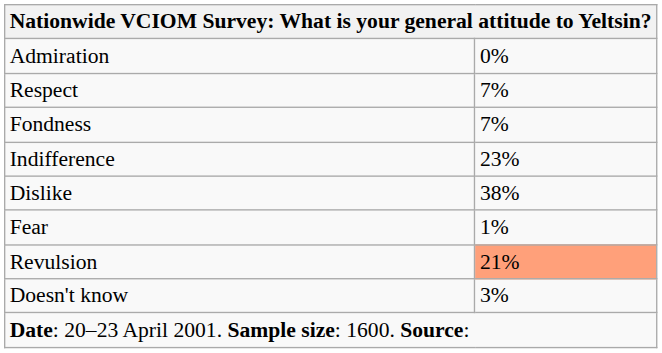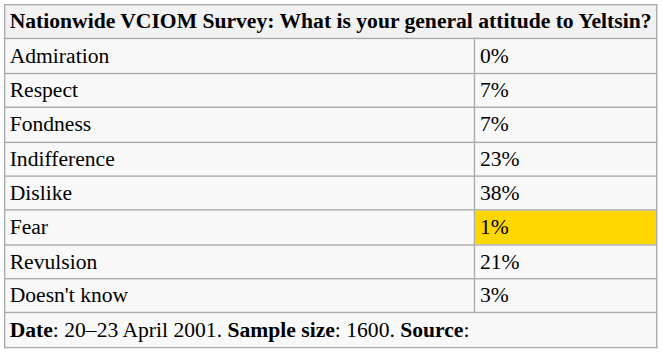Fear | column 2: no background -> gold background
Revulsion | column 2: lightsalmon background -> no background
